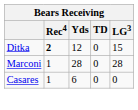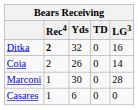Ditka | Yds: 12 -> 32
Ditka | LG3: 15 -> 16
+ row: Coia | 2 | 26 | 0 | 14
Marconi | Yds: 28 -> 30
